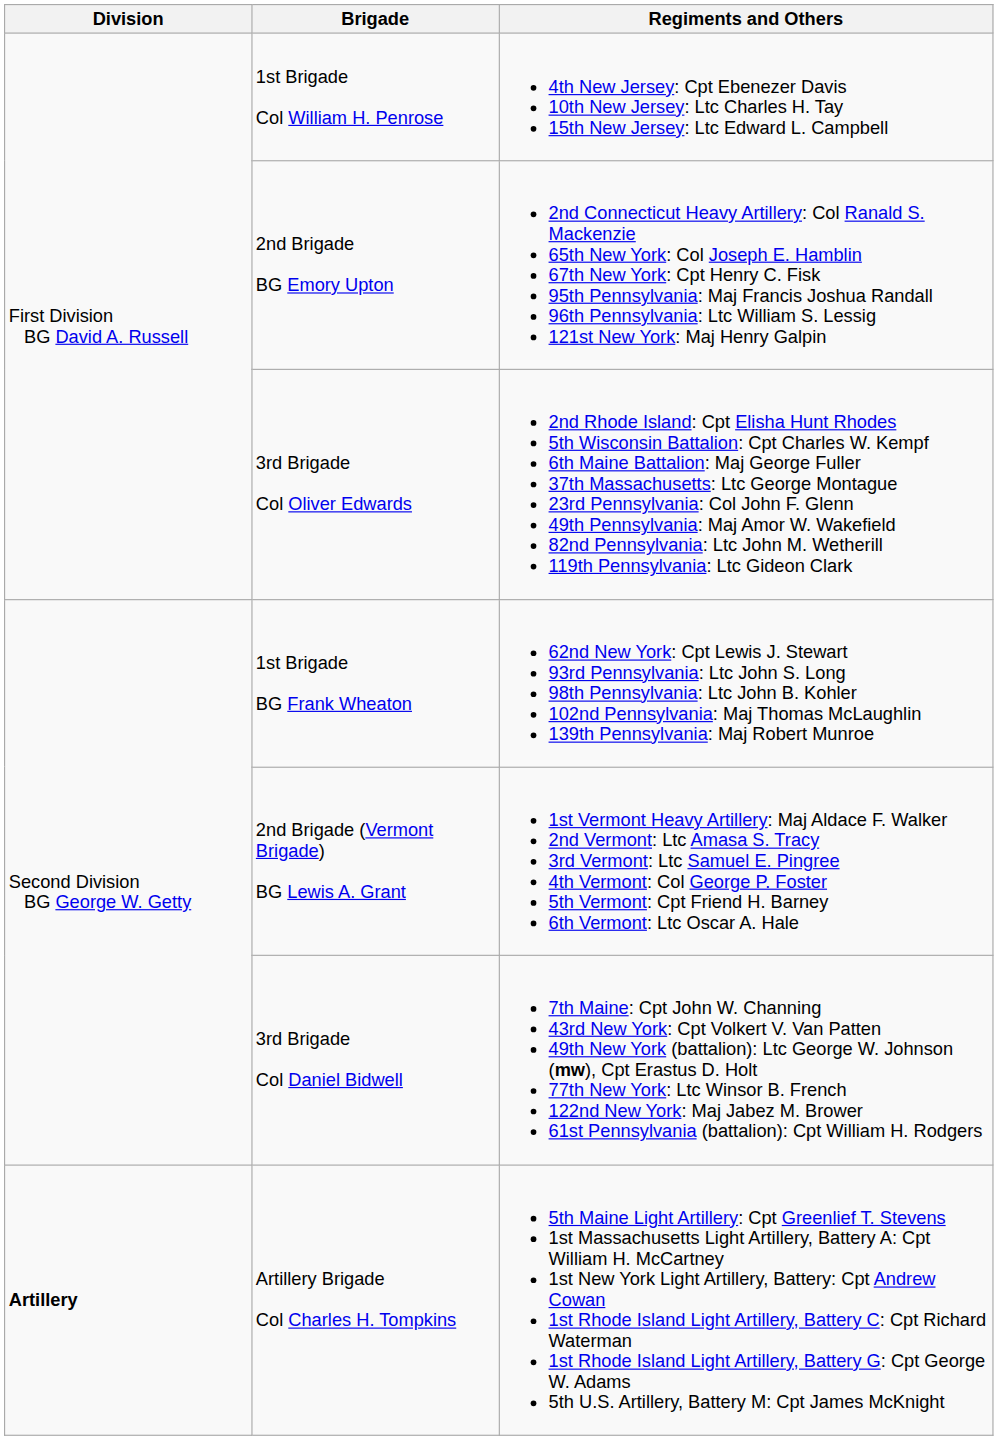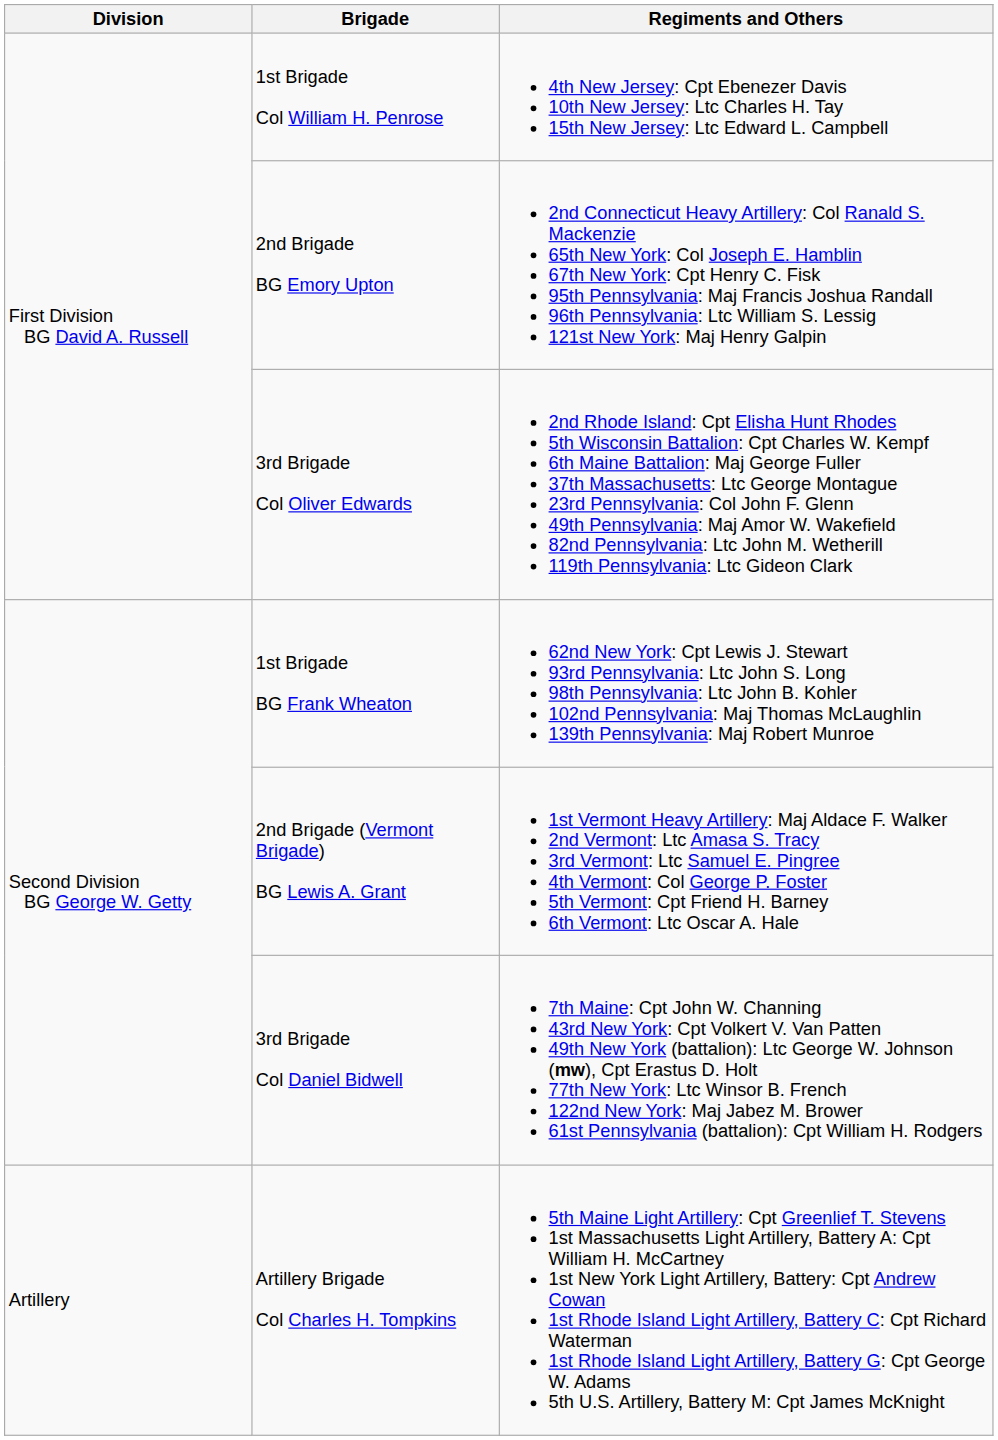Artillery Brigade Col Charles H. Tompkins | Division: bold -> normal
